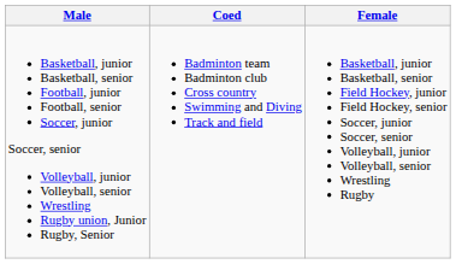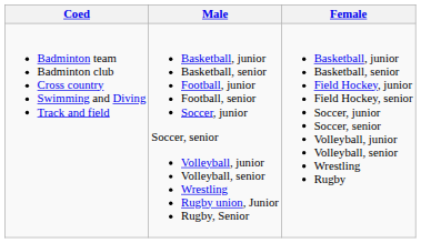columns swapped: Coed <-> Male
